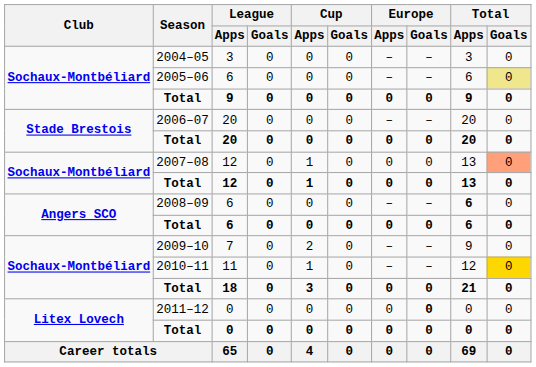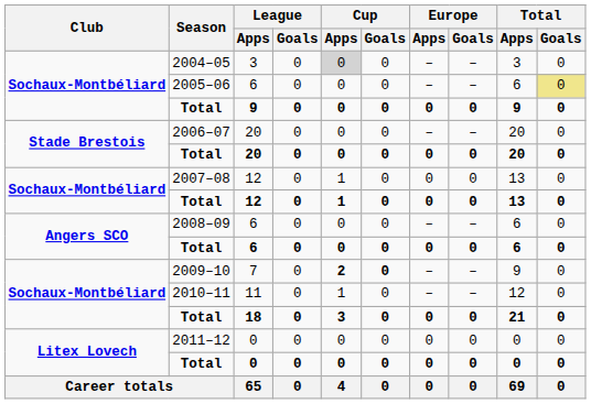2004–05 | Cup / Apps: no background -> lightgrey background
2007–08 | Total / Goals: lightsalmon background -> no background
2008–09 | Total / Apps: bold -> normal
2009–10 | Cup / Apps: normal -> bold
2009–10 | Cup / Goals: normal -> bold
2010–11 | Total / Goals: gold background -> no background
2011–12 | Europe / Goals: bold -> normal
